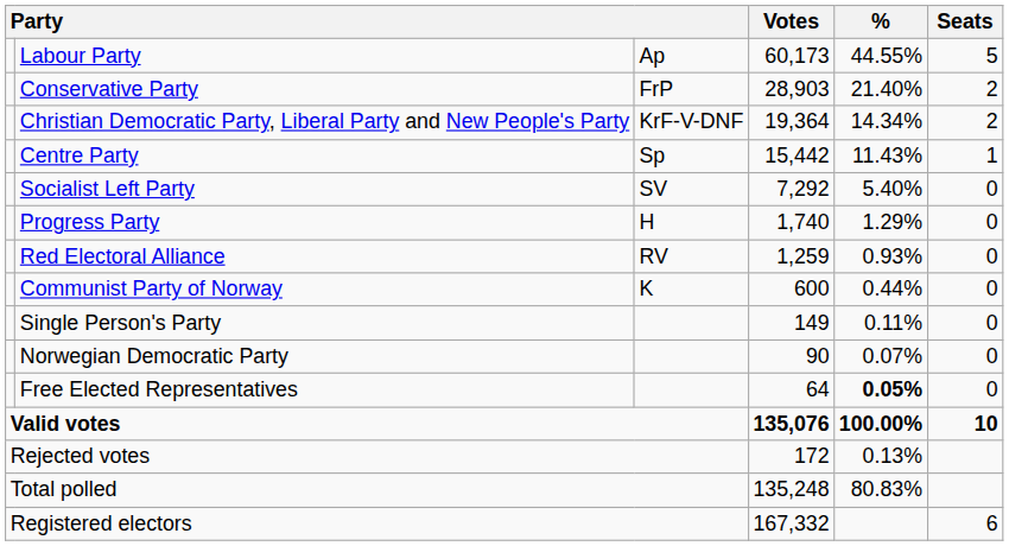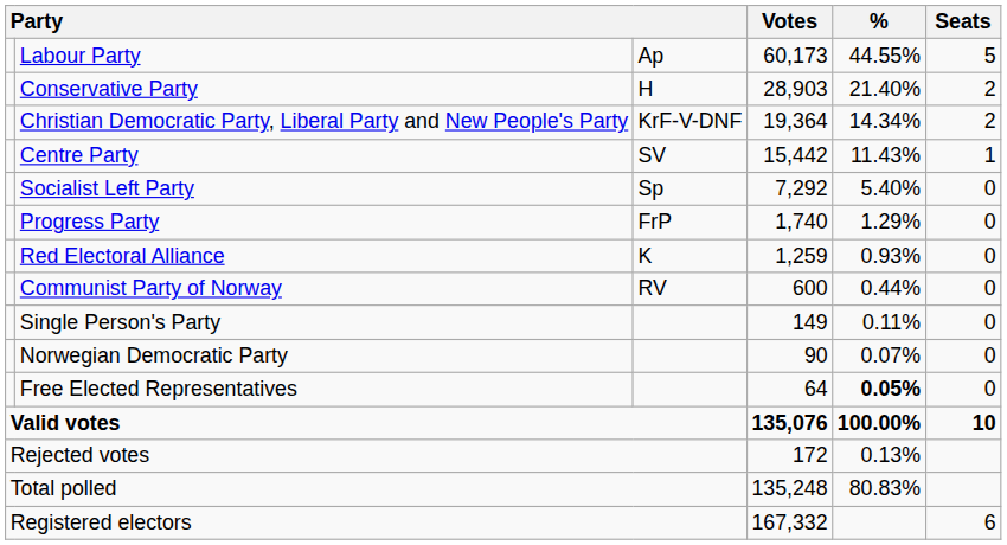Conservative Party | column 3: FrP -> H
Centre Party | column 3: Sp -> SV
Socialist Left Party | column 3: SV -> Sp
Progress Party | column 3: H -> FrP
Red Electoral Alliance | column 3: RV -> K
Communist Party of Norway | column 3: K -> RV
